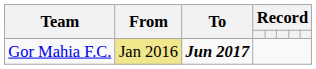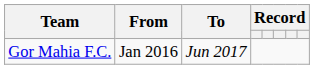Gor Mahia F.C. | From: khaki background -> no background
Gor Mahia F.C. | To: bold -> normal
